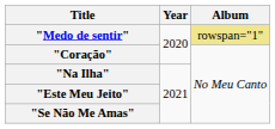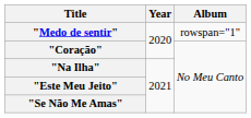"Medo de sentir" | Album: khaki background -> no background
